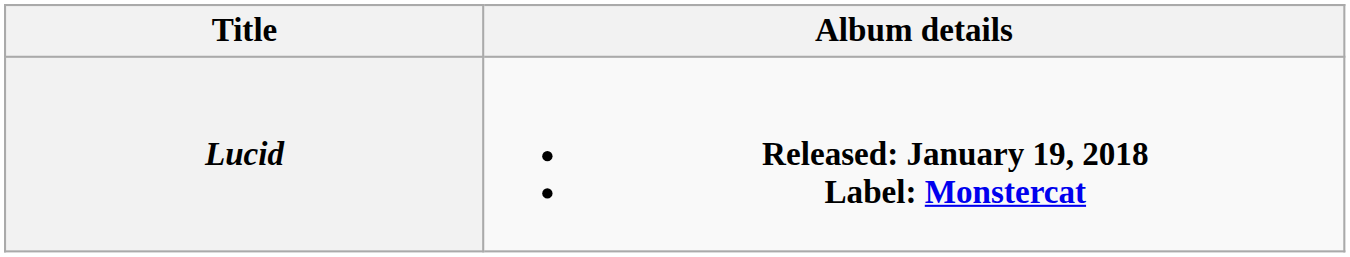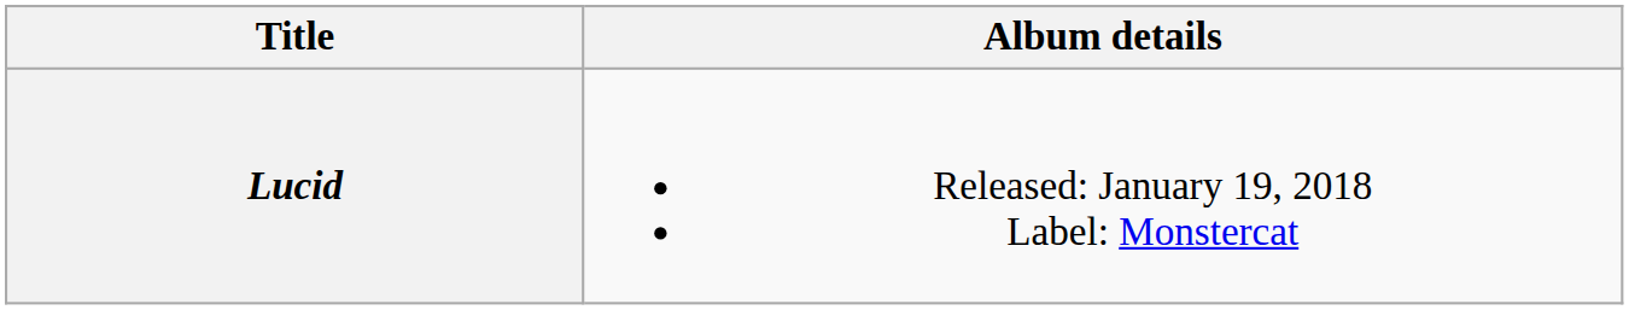Lucid | Album details: bold -> normal
